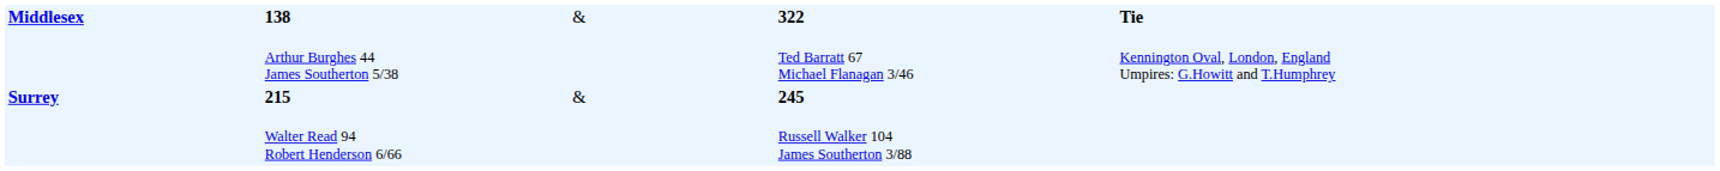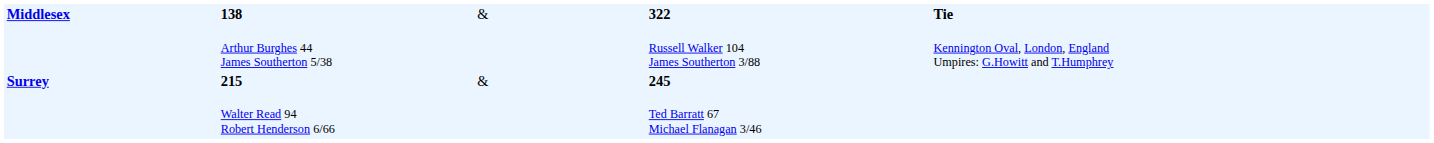Arthur Burghes 44 James Southerton 5/38 | column 4: Ted Barratt 67 Michael Flanagan 3/46 -> Russell Walker 104 James Southerton 3/88
Walter Read 94 Robert Henderson 6/66 | column 4: Russell Walker 104 James Southerton 3/88 -> Ted Barratt 67 Michael Flanagan 3/46
